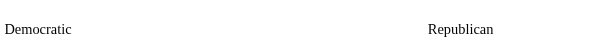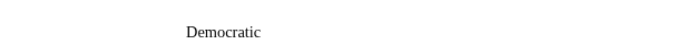- column: 169 | Republican
